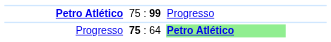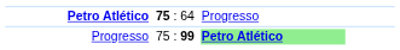row 1 | column 2: 75 : 99 -> 75 : 64
row 2 | column 2: 75 : 64 -> 75 : 99
